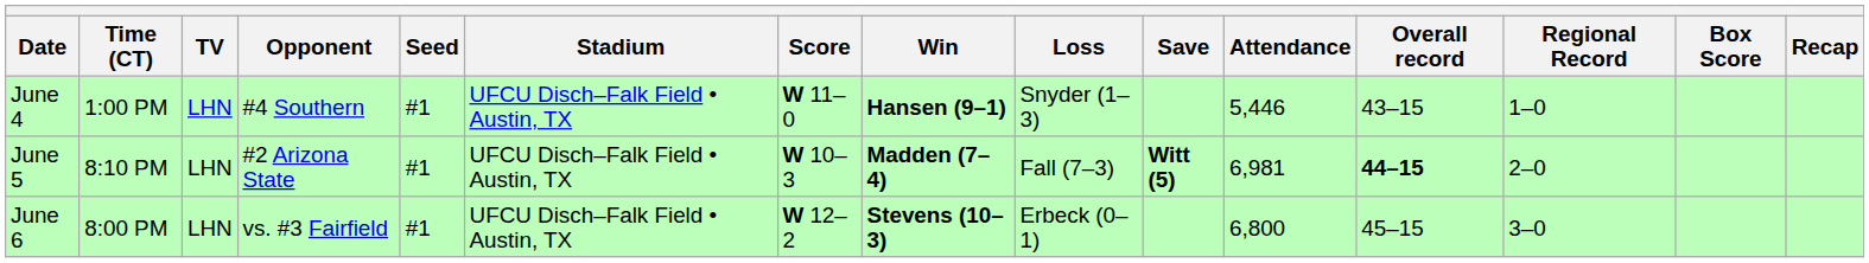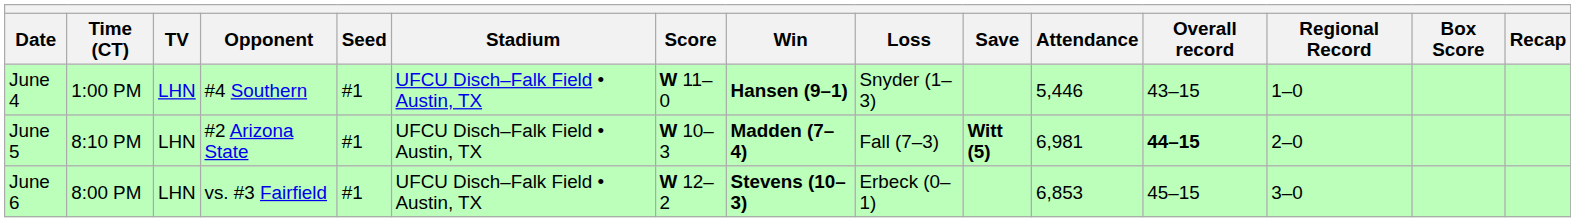June 6 | Attendance: 6,800 -> 6,853
